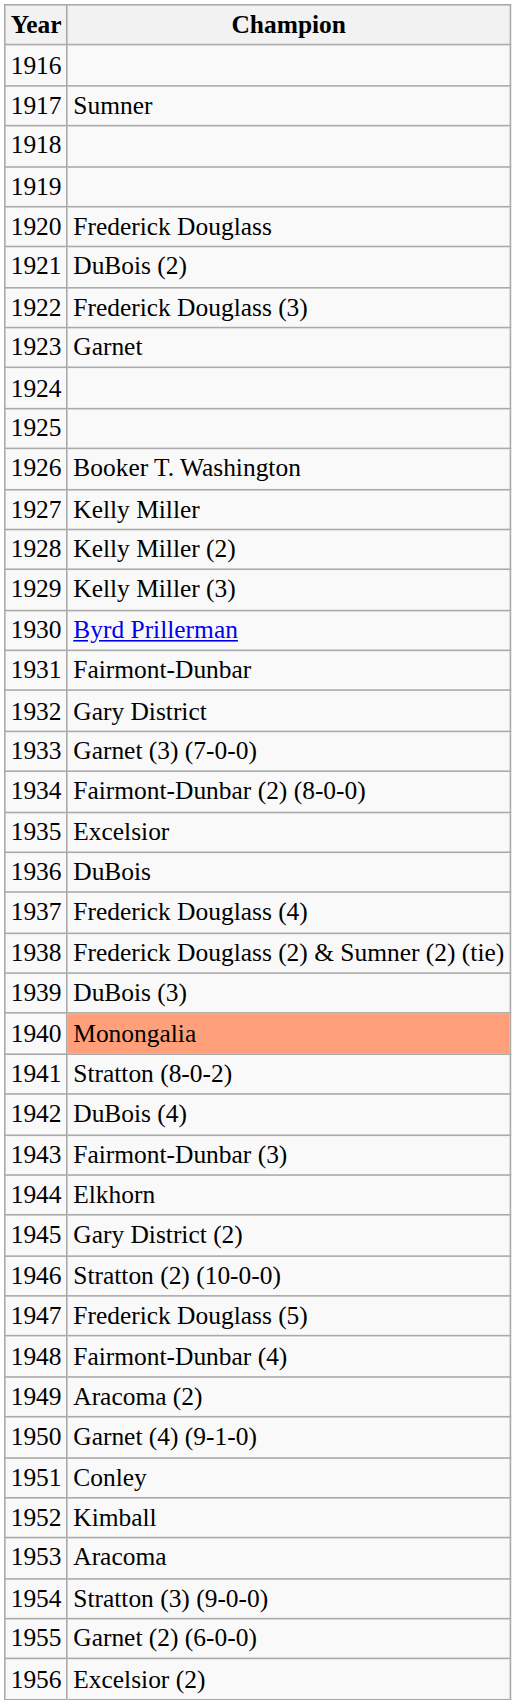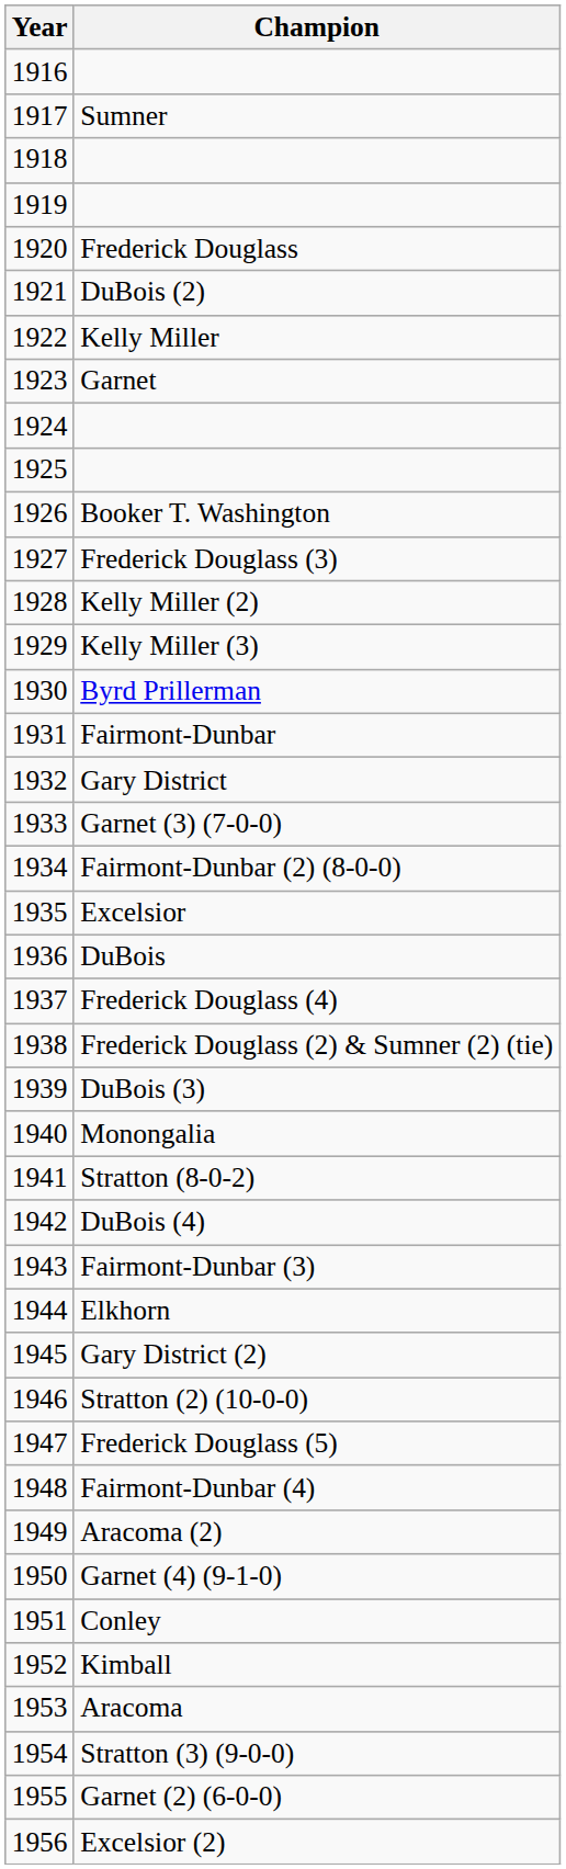row 8 | Champion: Frederick Douglass (3) -> Kelly Miller
row 13 | Champion: Kelly Miller -> Frederick Douglass (3)
row 26 | Champion: lightsalmon background -> no background
